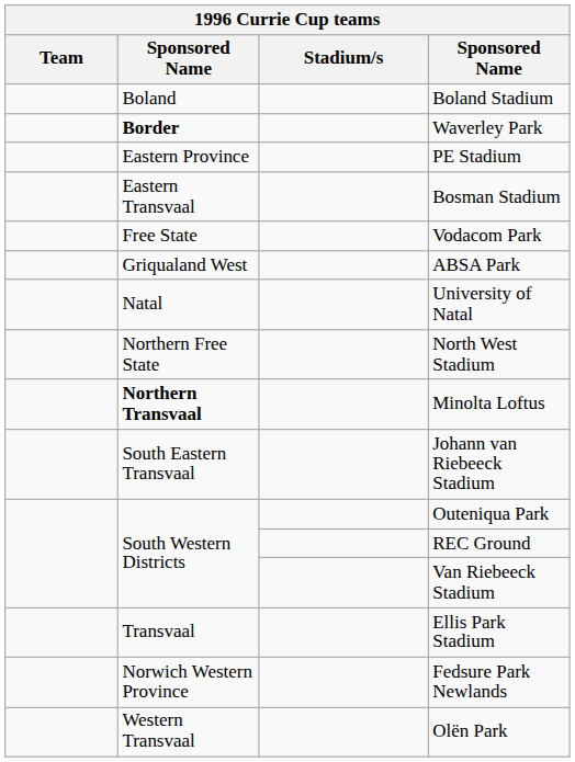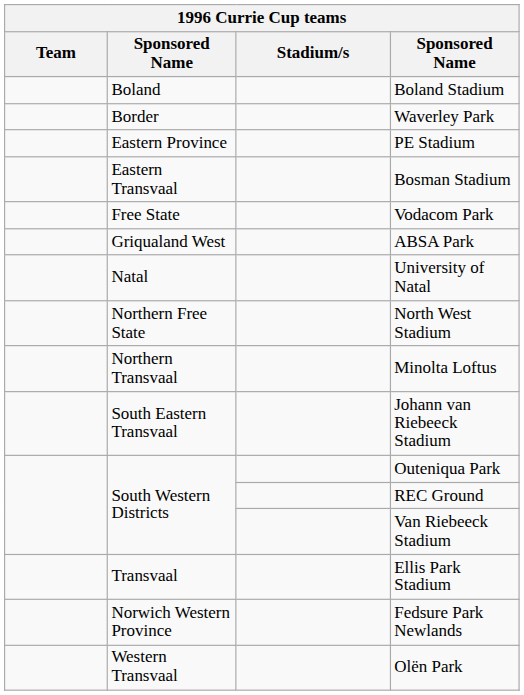Waverley Park | column 2: bold -> normal
Minolta Loftus | column 2: bold -> normal
